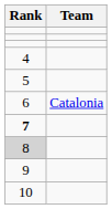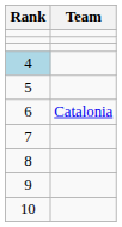row 5 | Rank: no background -> lightblue background
row 8 | Rank: bold -> normal
row 9 | Rank: lightgrey background -> no background
